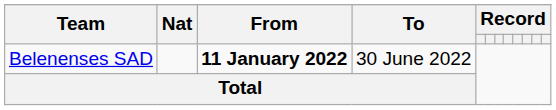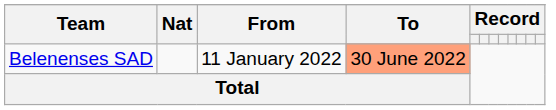Belenenses SAD | From: bold -> normal
Belenenses SAD | To: no background -> lightsalmon background
